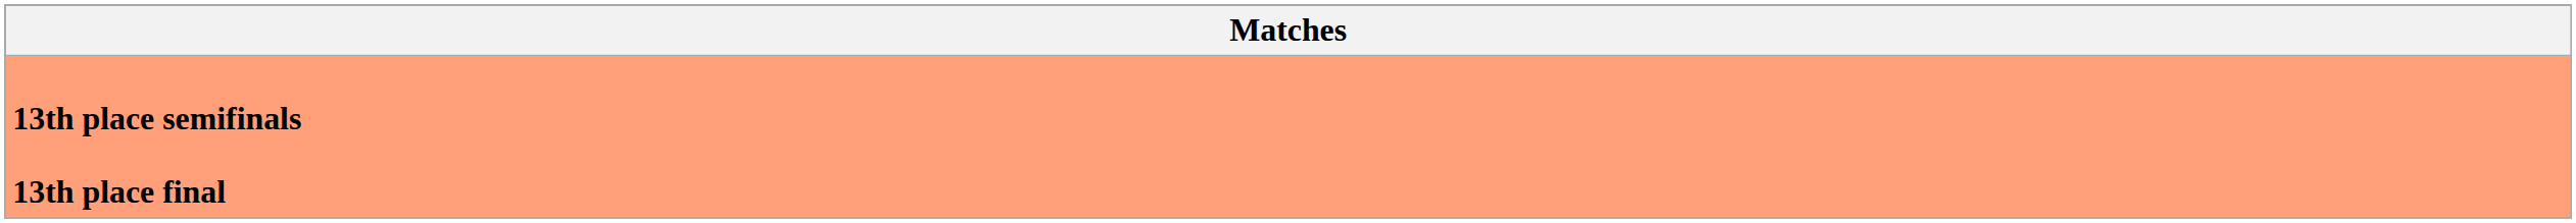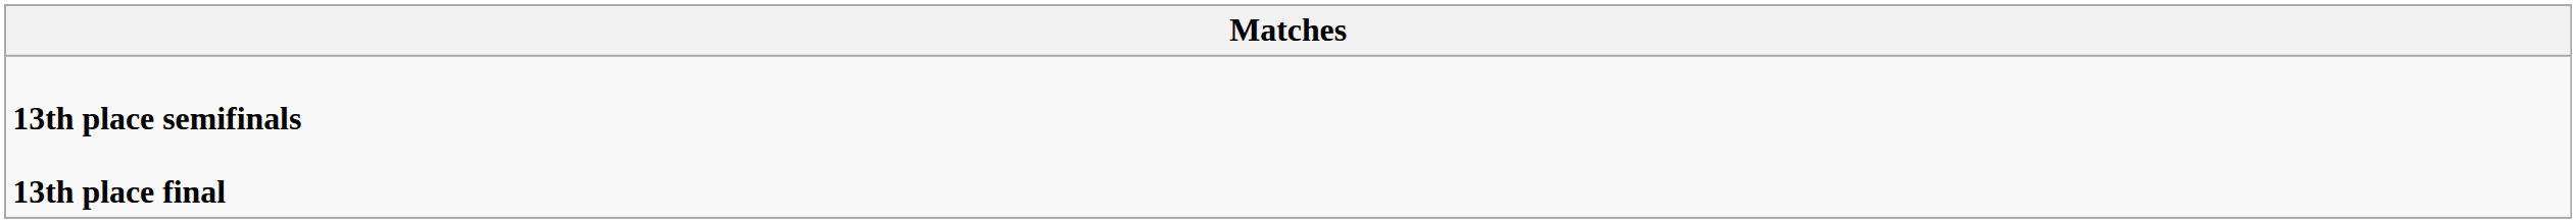row 2 | column 1: lightsalmon background -> no background
